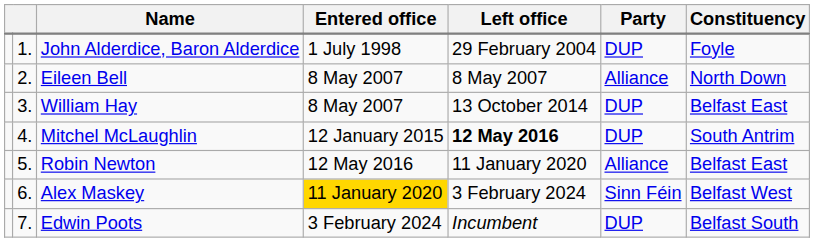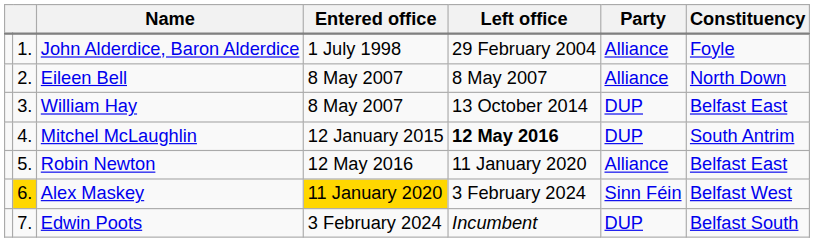John Alderdice, Baron Alderdice | Party: DUP -> Alliance
Alex Maskey | column 2: no background -> gold background
